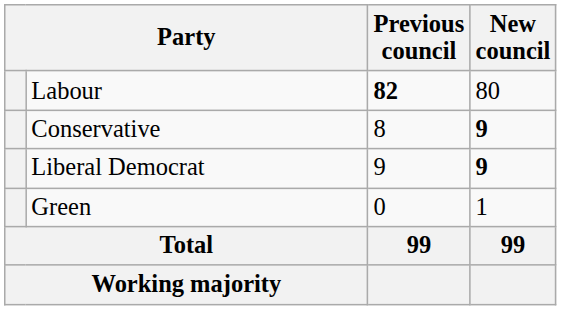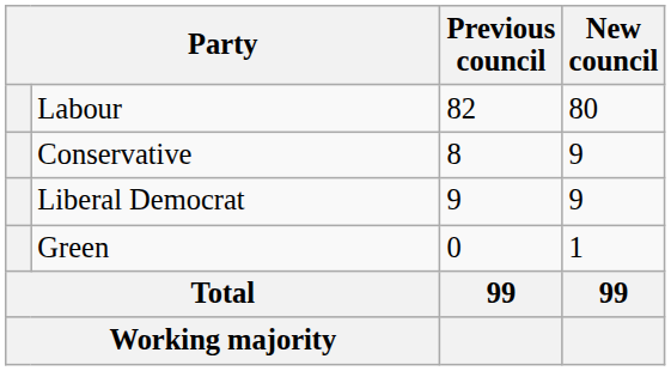Labour | Previous council: bold -> normal
Conservative | New council: bold -> normal
Liberal Democrat | New council: bold -> normal
